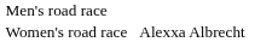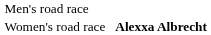Women's road race | column 2: normal -> bold
